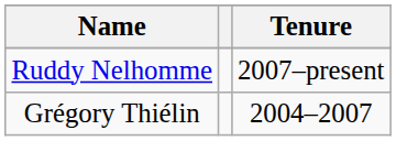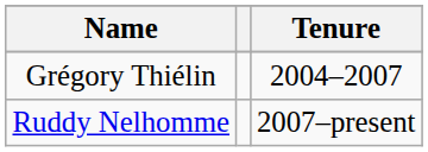rows swapped: Grégory Thiélin <-> Ruddy Nelhomme
